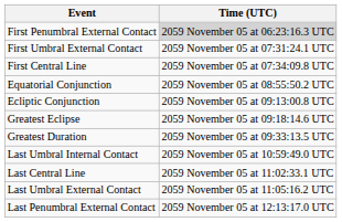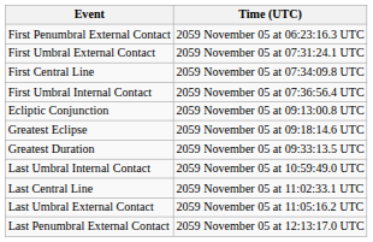First Penumbral External Contact | Time (UTC): lightgrey background -> no background
+ row: First Umbral Internal Contact | 2059 November 05 at 07:36:56.4 UTC
- row: Equatorial Conjunction | 2059 November 05 at 08:55:50.2 UTC
